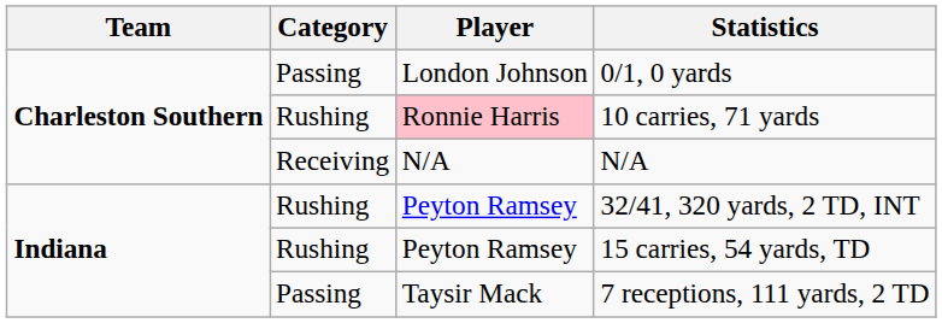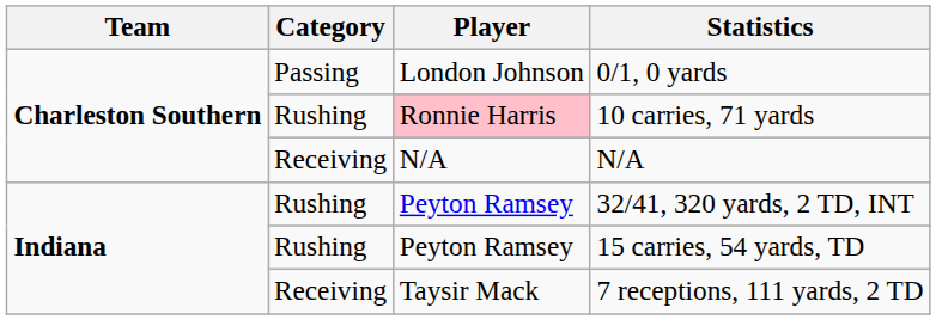7 receptions, 111 yards, 2 TD | Category: Passing -> Receiving
